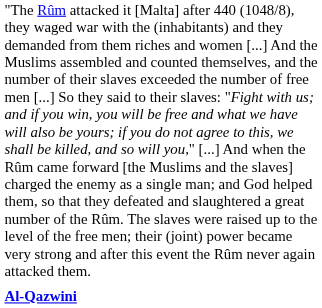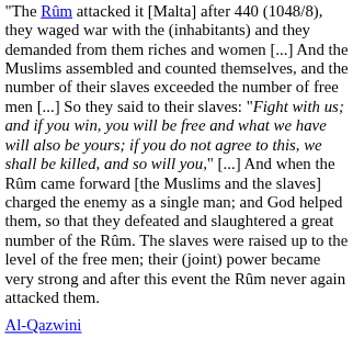row 2 | column 1: bold -> normal
